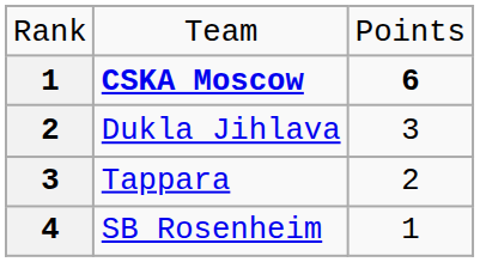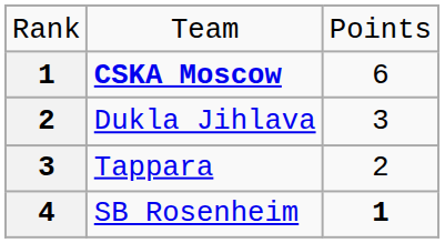CSKA Moscow | column 3: bold -> normal
SB Rosenheim | column 3: normal -> bold
